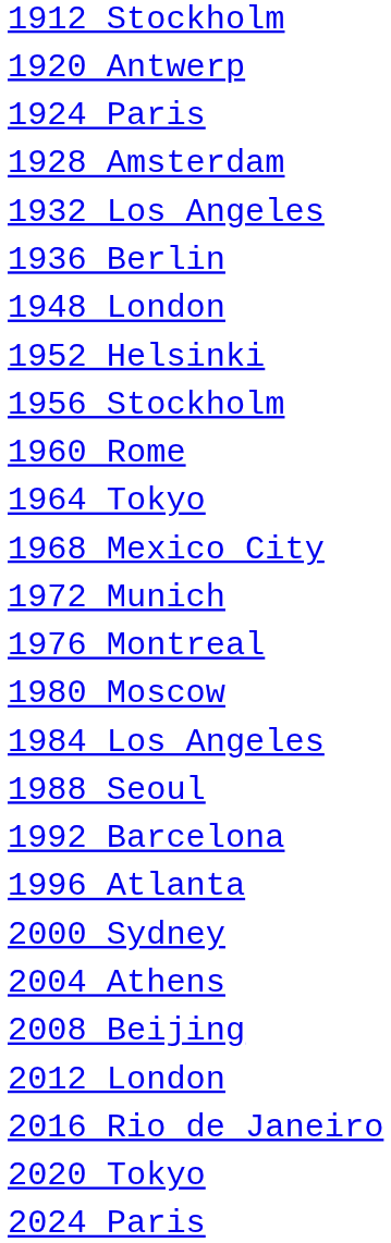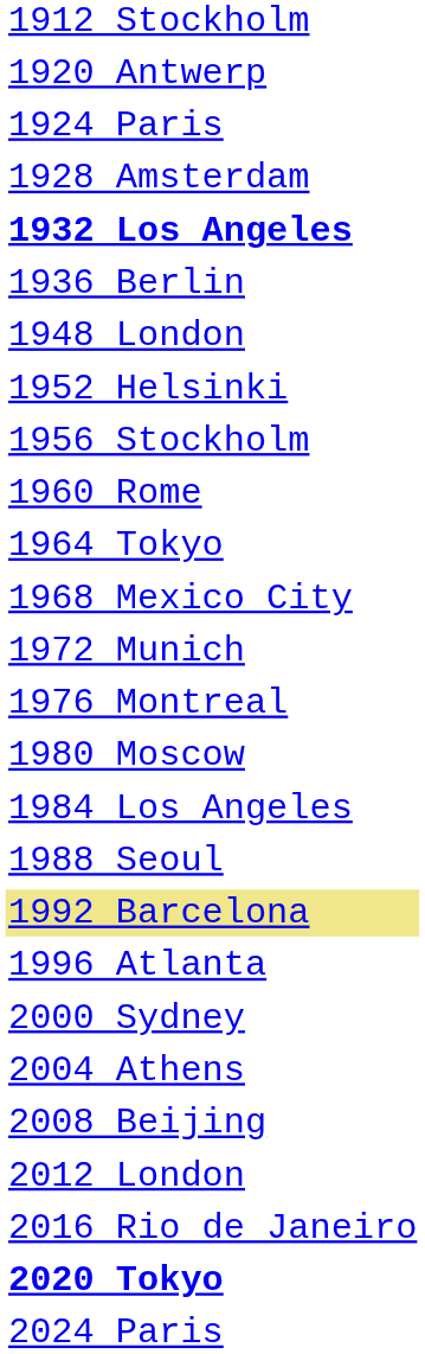1932 Los Angeles | column 1: normal -> bold
1992 Barcelona | column 1: no background -> khaki background
2020 Tokyo | column 1: normal -> bold
